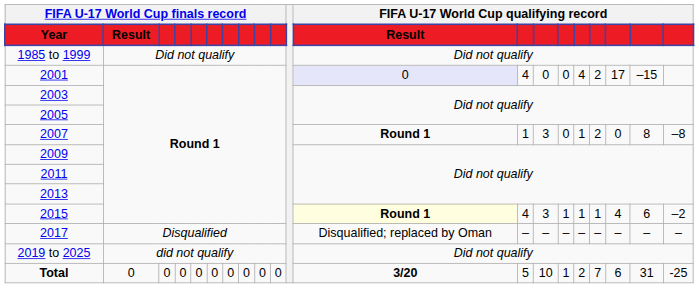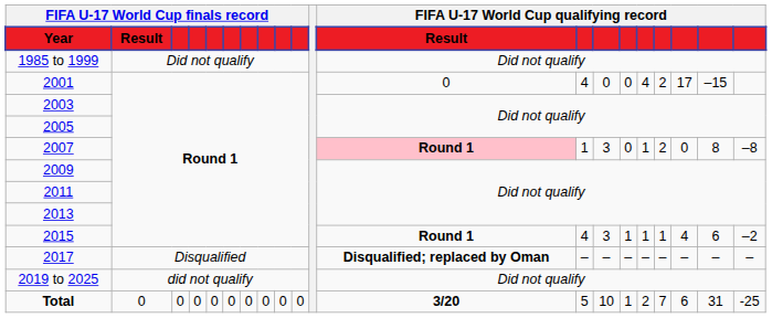2001 | FIFA U-17 World Cup qualifying record / Result: lavender background -> no background
2007 | FIFA U-17 World Cup qualifying record / Result: no background -> pink background
2015 | FIFA U-17 World Cup qualifying record / Result: lightyellow background -> no background
2017 | FIFA U-17 World Cup qualifying record / Result: normal -> bold
